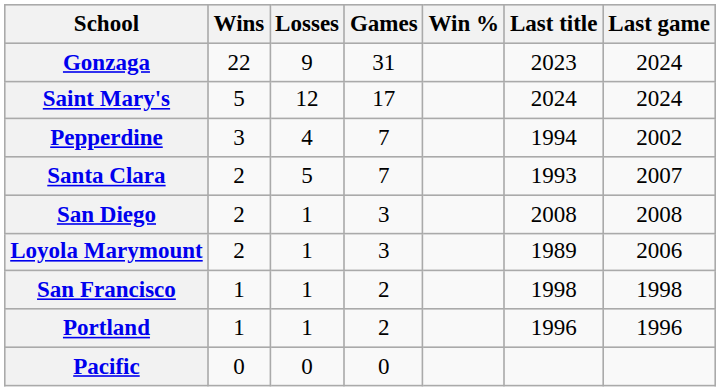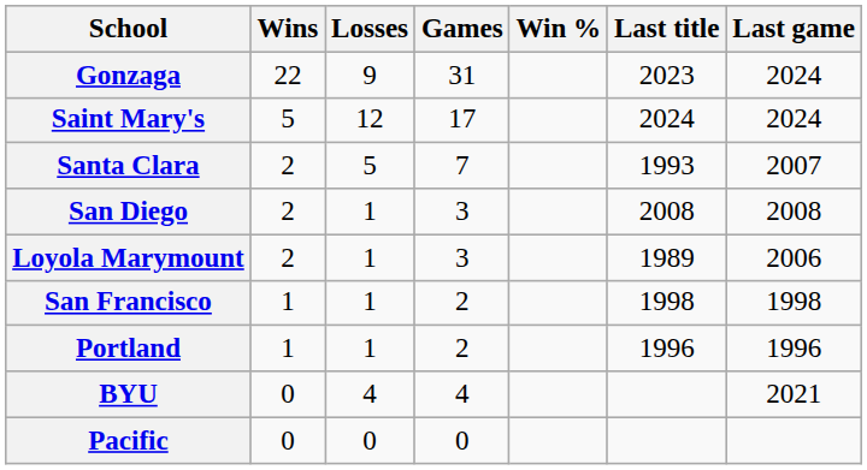- row: Pepperdine | 3 | 4 | 7 | 1994 | 2002
+ row: BYU | 0 | 4 | 4 | 2021
